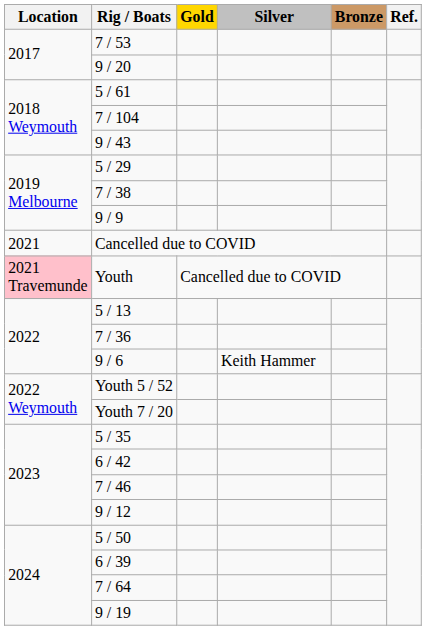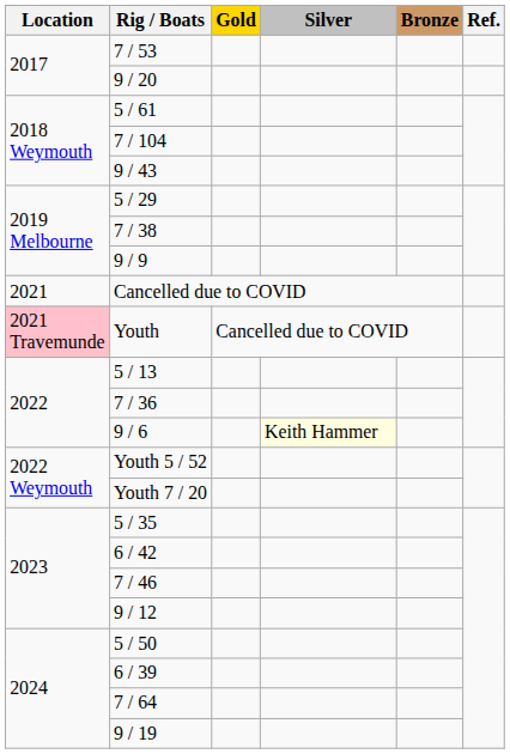9 / 6 | Silver: no background -> lightyellow background
